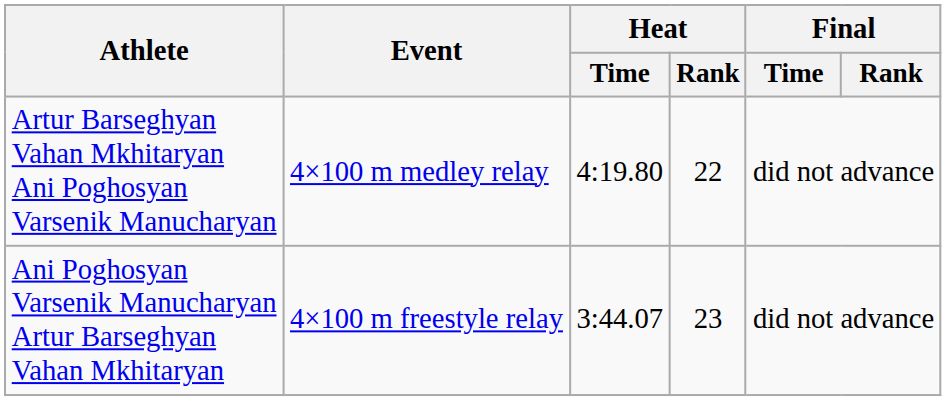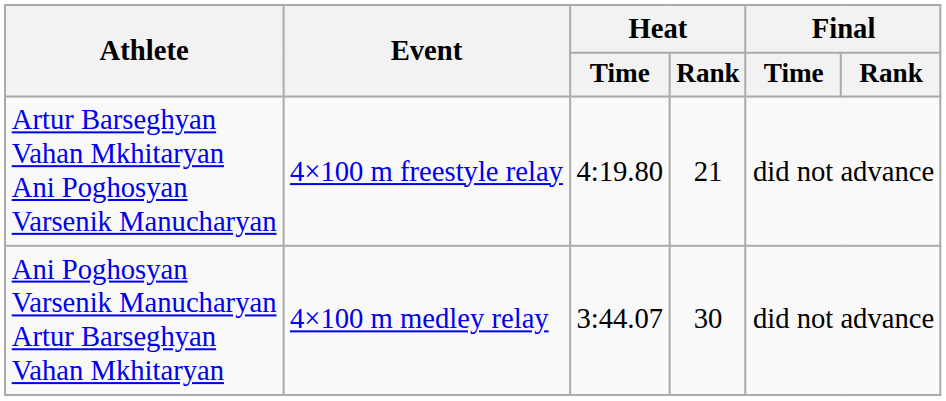row 3 | Event: 4×100 m medley relay -> 4×100 m freestyle relay
row 3 | Heat / Rank: 22 -> 21
row 4 | Event: 4×100 m freestyle relay -> 4×100 m medley relay
row 4 | Heat / Rank: 23 -> 30
